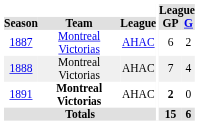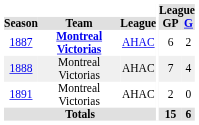1887 | Team: normal -> bold
1891 | Team: bold -> normal
1891 | League / GP: bold -> normal
